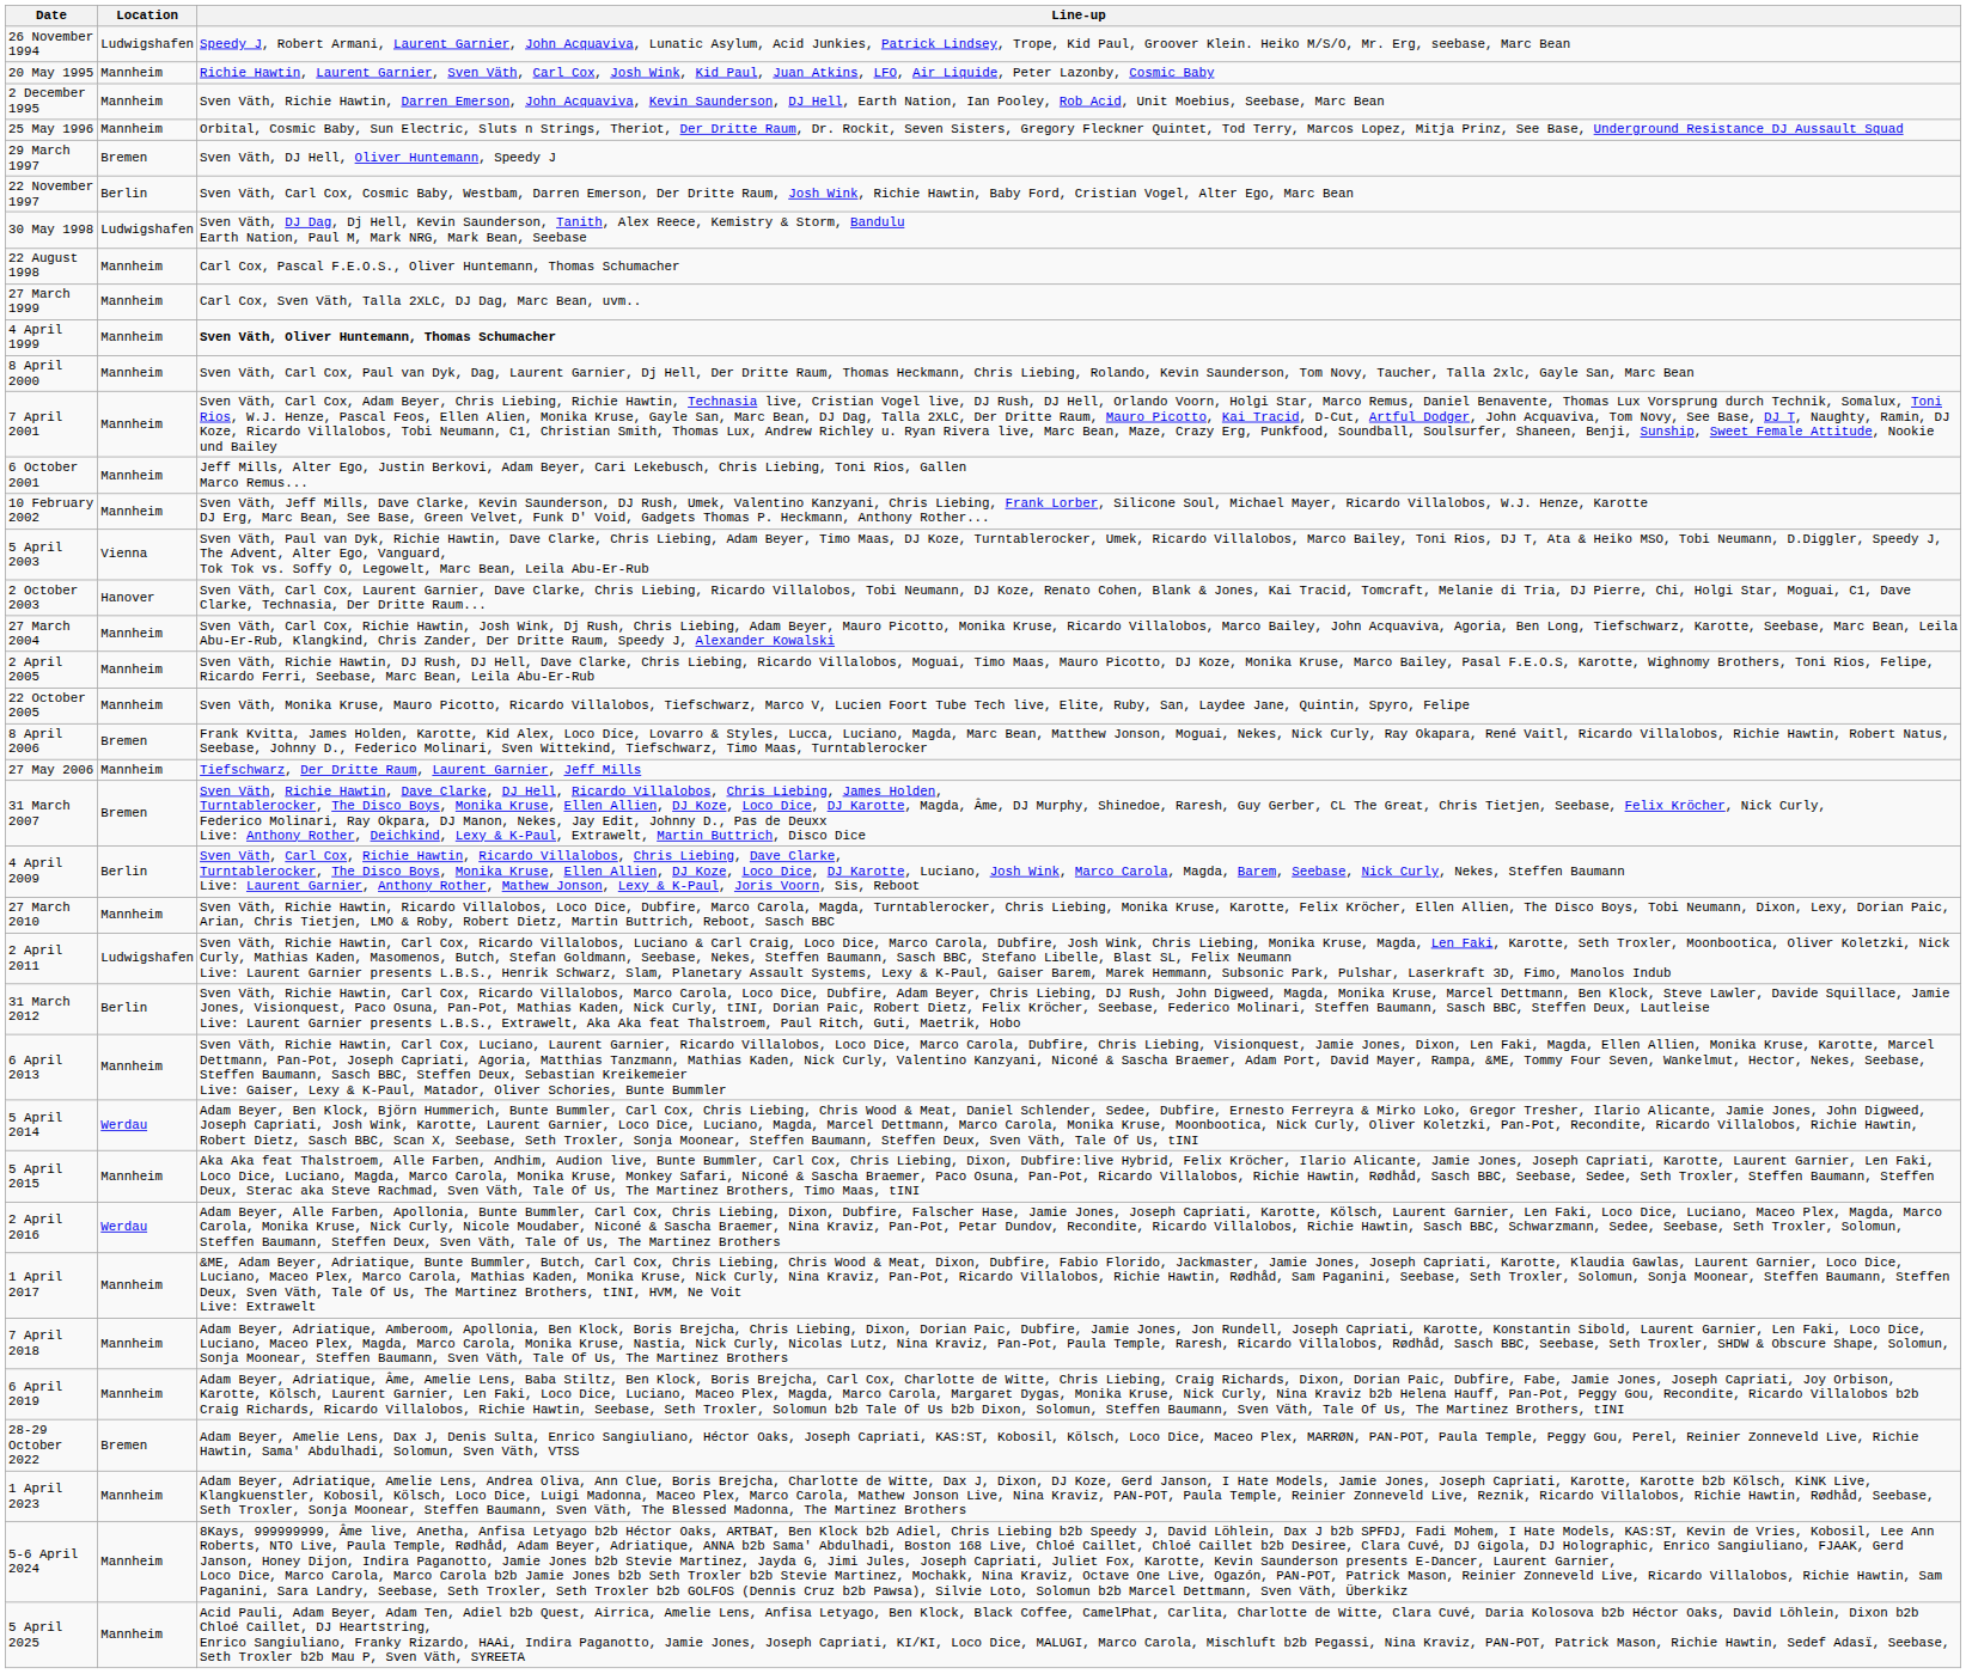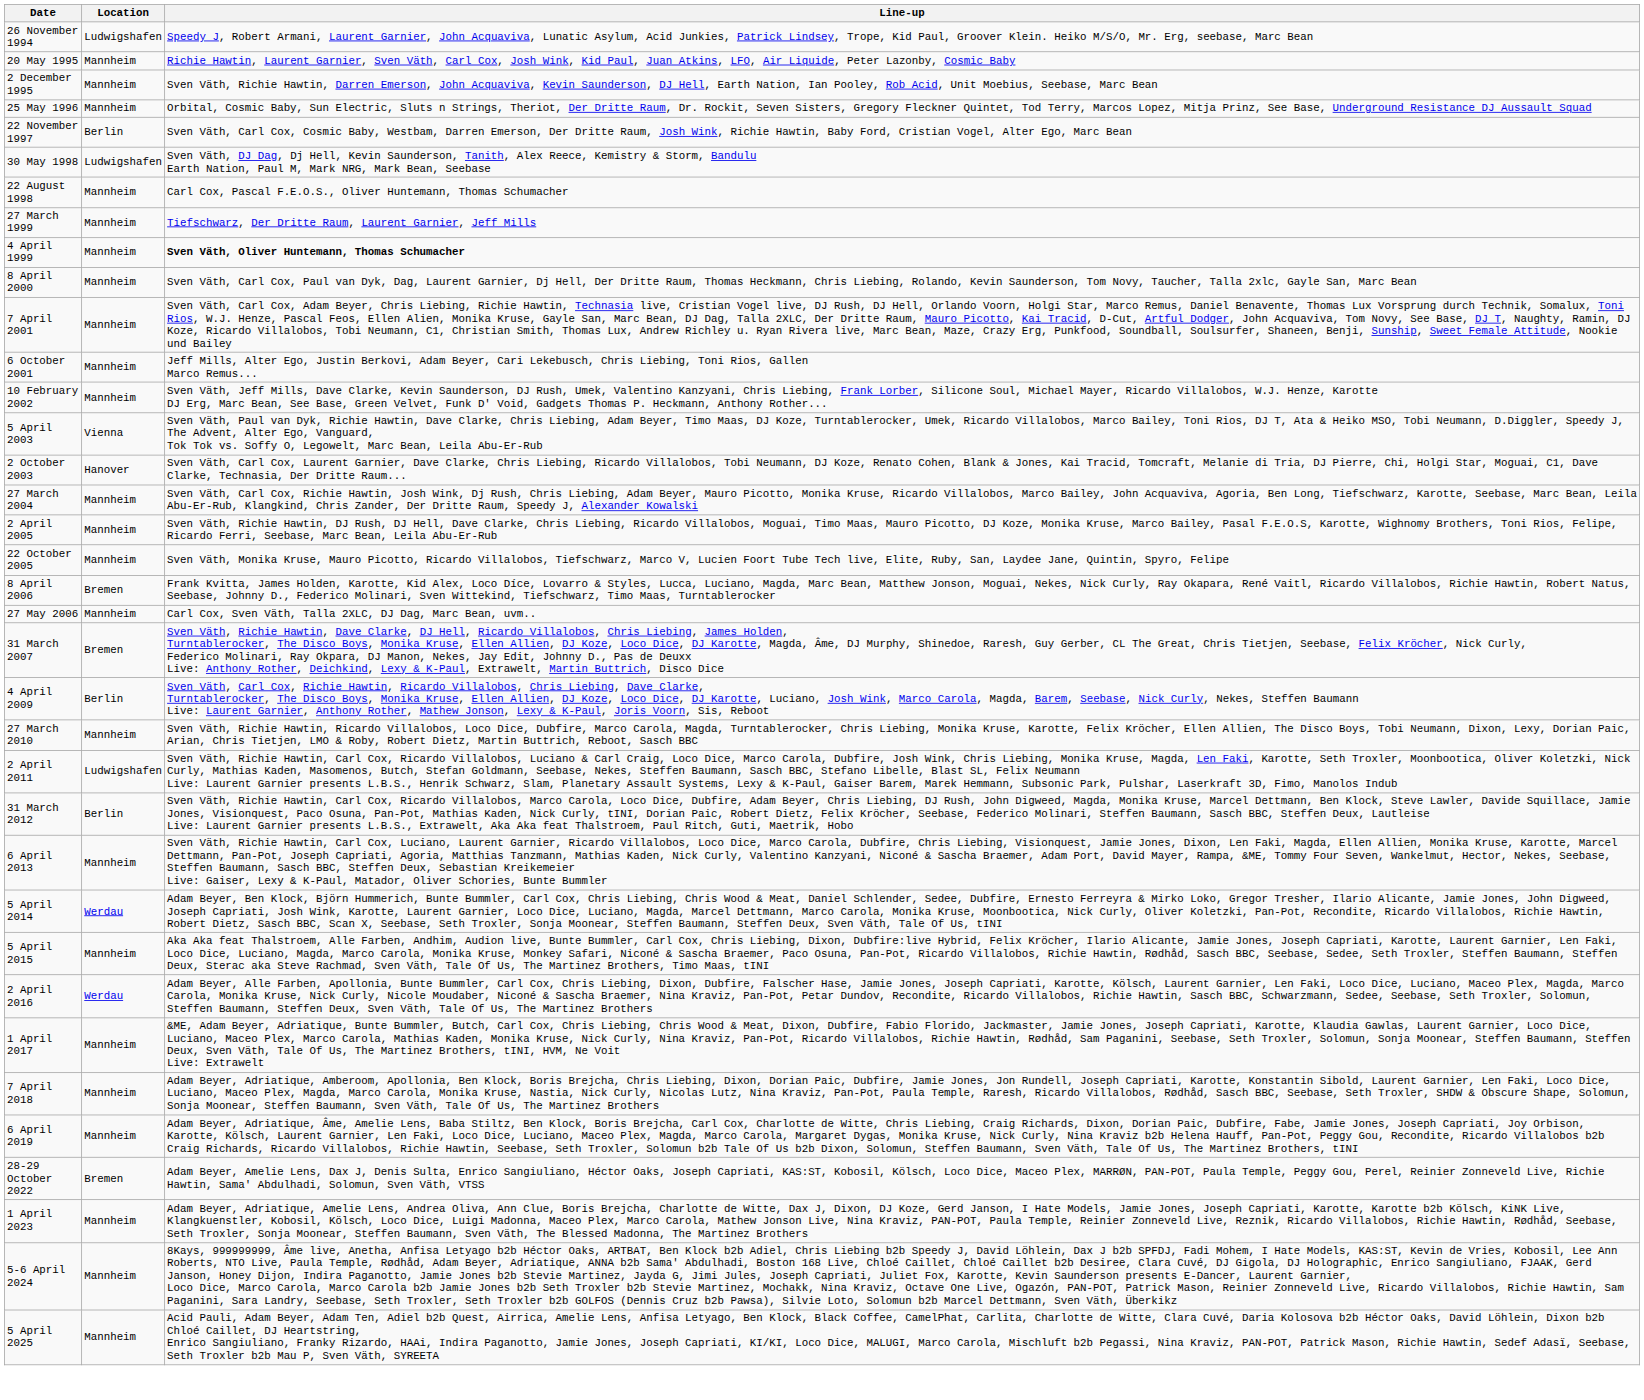- row: 29 March 1997 | Bremen | Sven Väth, DJ Hell, Oliver Huntemann, Speedy J
27 March 1999 | Line-up: Carl Cox, Sven Väth, Talla 2XLC, DJ Dag, Marc Bean, uvm.. -> Tiefschwarz, Der Dritte Raum, Laurent Garnier, Jeff Mills
27 May 2006 | Line-up: Tiefschwarz, Der Dritte Raum, Laurent Garnier, Jeff Mills -> Carl Cox, Sven Väth, Talla 2XLC, DJ Dag, Marc Bean, uvm..
